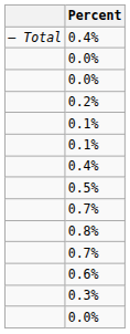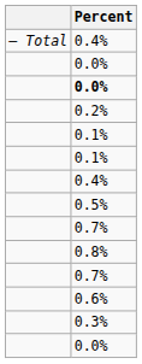row 4 | Percent: normal -> bold
